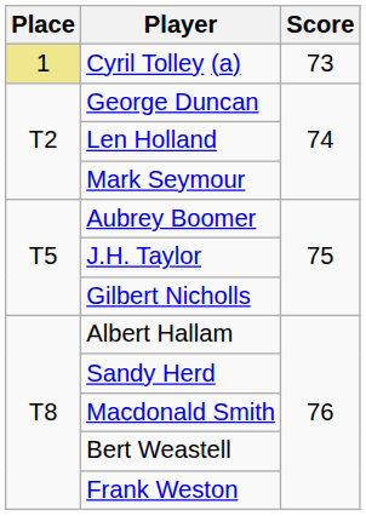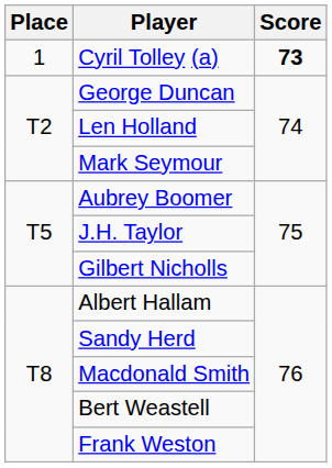Cyril Tolley (a) | Place: khaki background -> no background
Cyril Tolley (a) | Score: normal -> bold
